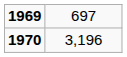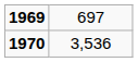1970 | column 2: 3,196 -> 3,536
